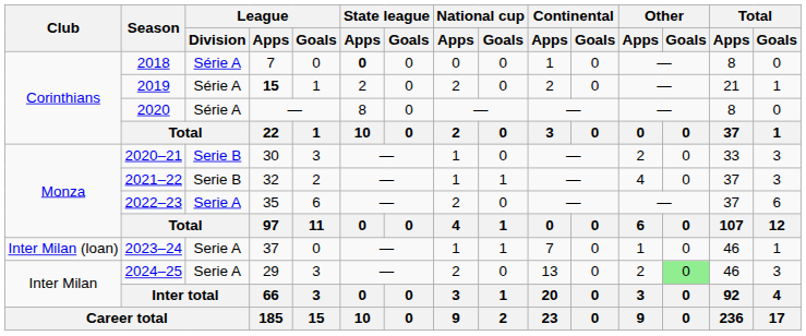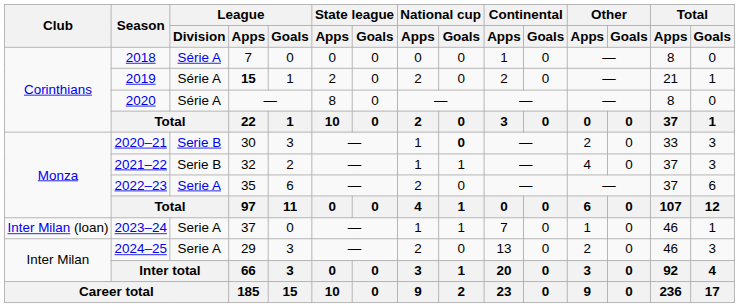2018 | State league / Apps: bold -> normal
2020–21 | National cup / Goals: normal -> bold
2024–25 | Other / Goals: lightgreen background -> no background
